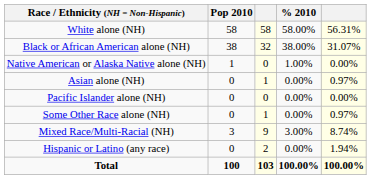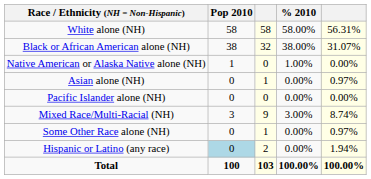rows swapped: Some Other Race alone (NH) <-> Mixed Race/Multi-Racial (NH)
Hispanic or Latino (any race) | Pop 2010: no background -> lightblue background
